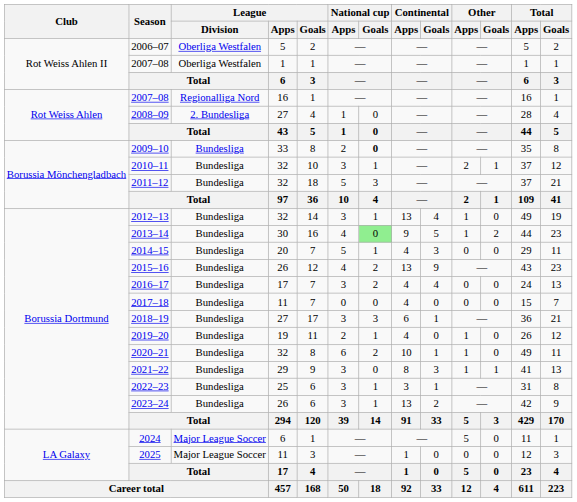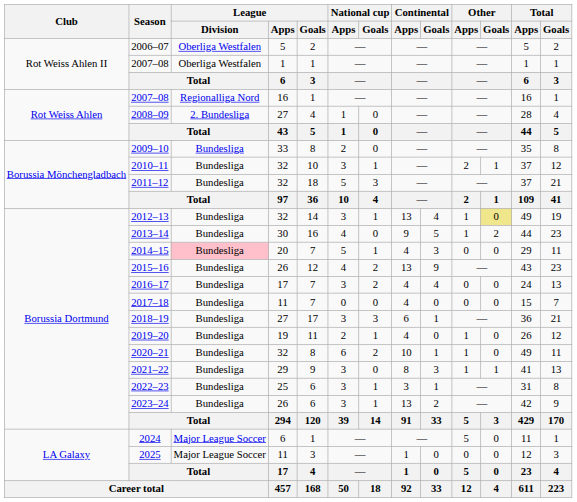2009–10 | National cup / Goals: bold -> normal
2012–13 | Other / Goals: no background -> khaki background
2013–14 | National cup / Goals: lightgreen background -> no background
2014–15 | League / Division: no background -> pink background
